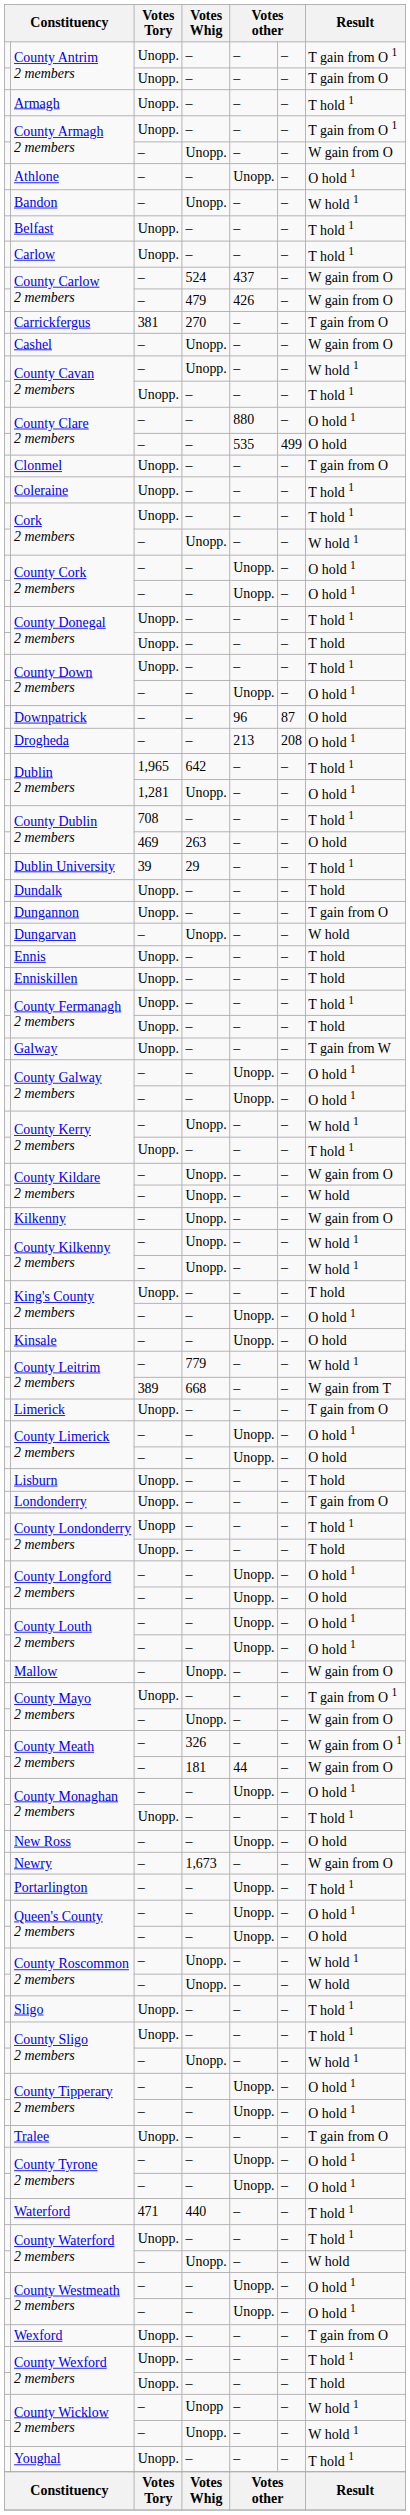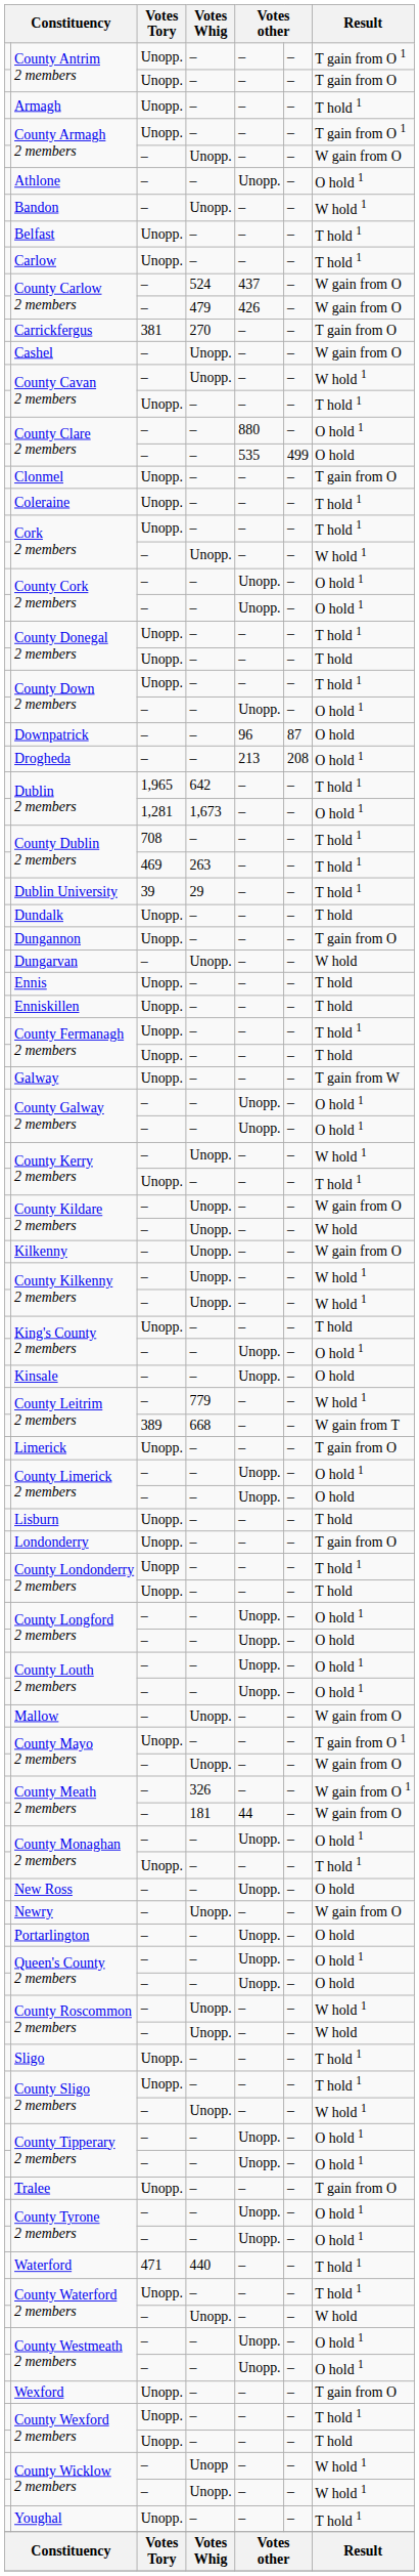Dublin 2 members / 1,281 | Votes Whig: Unopp. -> 1,673
County Dublin 2 members / 469 | Result: O hold -> T hold 1
Newry | Votes Whig: 1,673 -> Unopp.
Portarlington | Result: T hold 1 -> O hold
